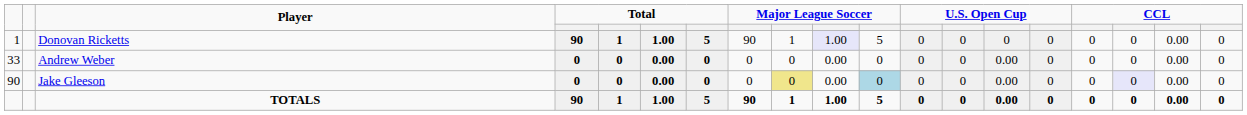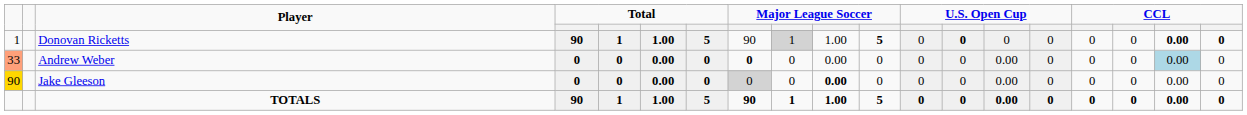Donovan Ricketts | column 9: no background -> lightgrey background
Donovan Ricketts | column 10: lavender background -> no background
Donovan Ricketts | column 11: normal -> bold
Donovan Ricketts | column 13: normal -> bold
Donovan Ricketts | column 18: normal -> bold
Donovan Ricketts | column 19: normal -> bold
Andrew Weber | column 1: no background -> lightsalmon background
Andrew Weber | column 8: normal -> bold
Andrew Weber | column 18: no background -> lightblue background
Jake Gleeson | column 1: no background -> gold background
Jake Gleeson | column 8: no background -> lightgrey background
Jake Gleeson | column 9: khaki background -> no background
Jake Gleeson | column 10: normal -> bold
Jake Gleeson | column 11: lightblue background -> no background
Jake Gleeson | column 17: lavender background -> no background
